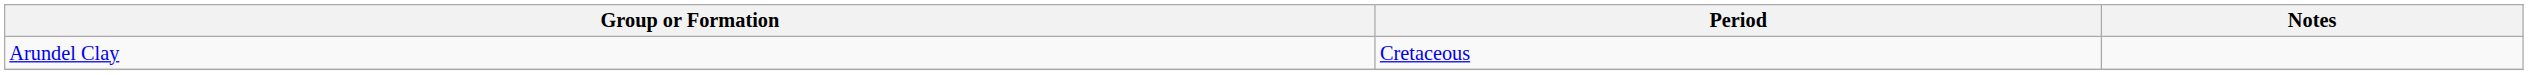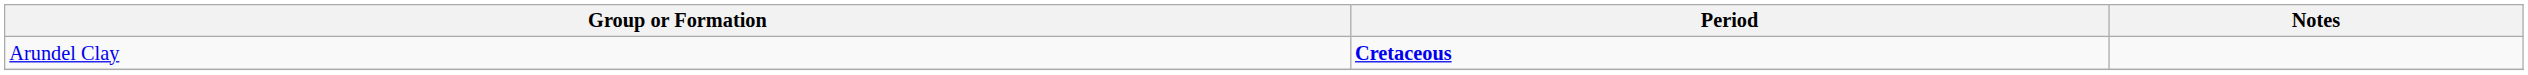Arundel Clay | Period: normal -> bold
